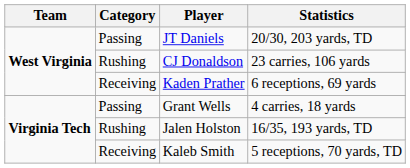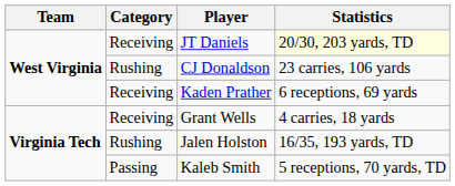JT Daniels | Category: Passing -> Receiving
JT Daniels | Statistics: no background -> lightyellow background
Grant Wells | Category: Passing -> Receiving
Kaleb Smith | Category: Receiving -> Passing
